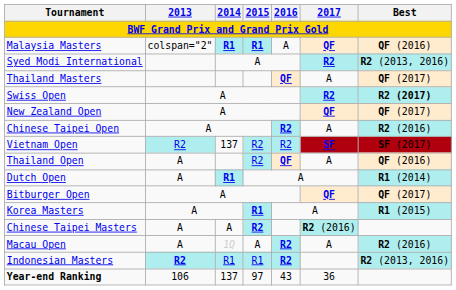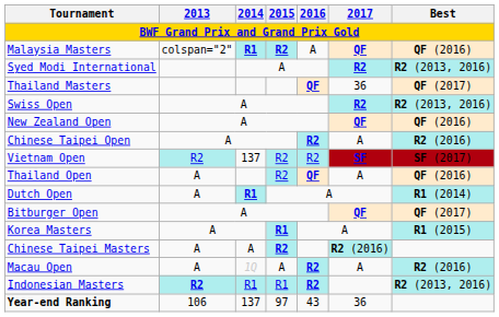Malaysia Masters | 2015: R1 -> R2
Thailand Masters | 2017: A -> 36
Swiss Open | Best: R2 (2017) -> R2 (2013, 2016)
New Zealand Open | Best: QF (2017) -> QF (2016)
